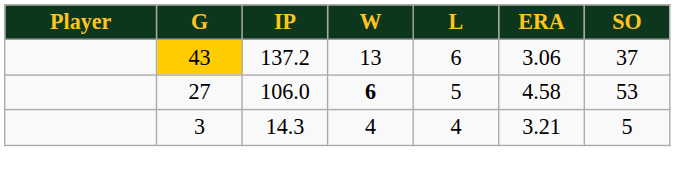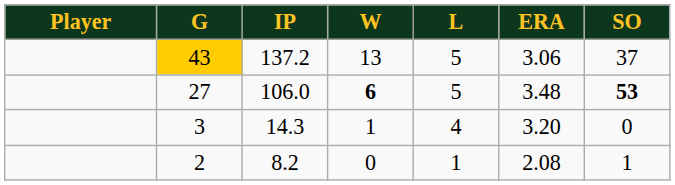43 | L: 6 -> 5
27 | ERA: 4.58 -> 3.48
27 | SO: normal -> bold
3 | W: 4 -> 1
3 | ERA: 3.21 -> 3.20
3 | SO: 5 -> 0
+ row: 2 | 8.2 | 0 | 1 | 2.08 | 1
